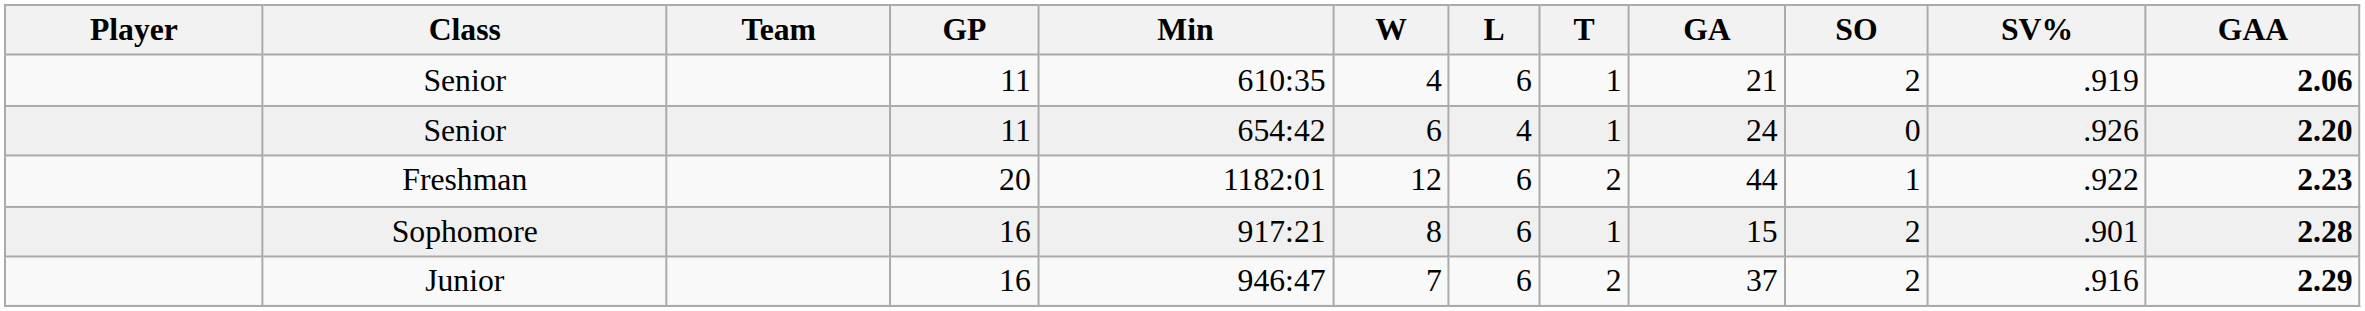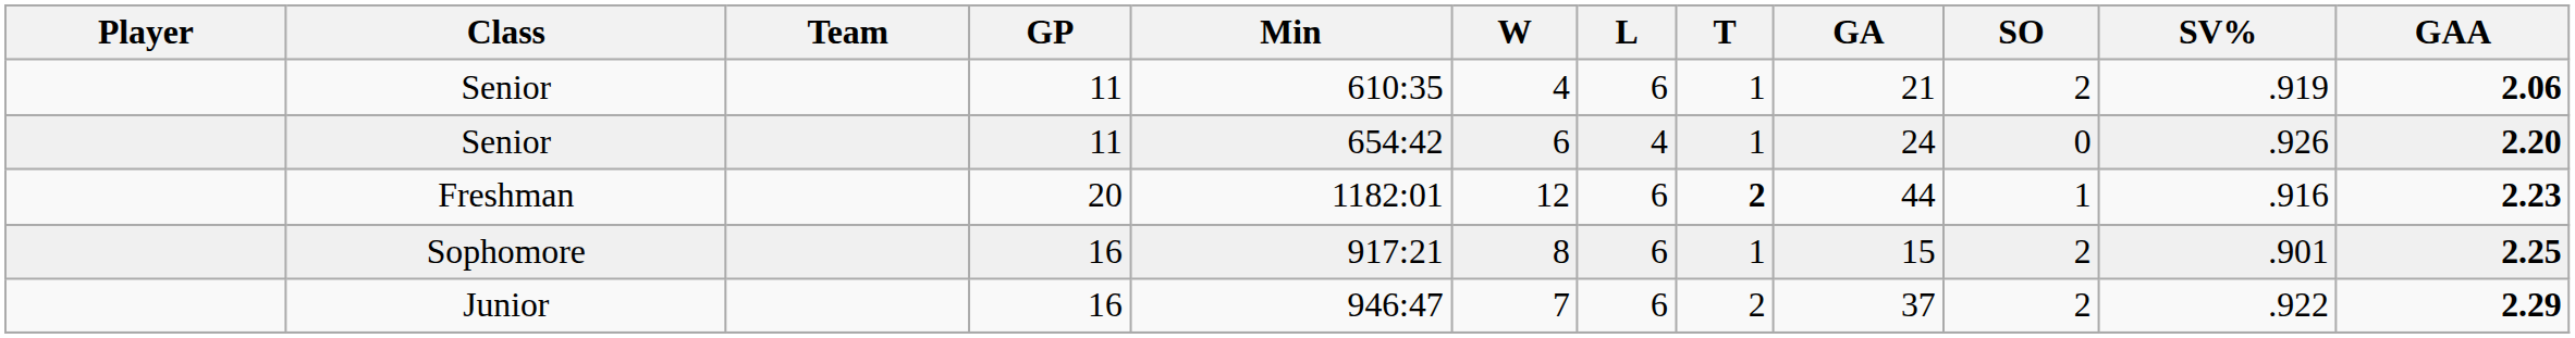Freshman | T: normal -> bold
Freshman | SV%: .922 -> .916
Sophomore | GAA: 2.28 -> 2.25
Junior | SV%: .916 -> .922
